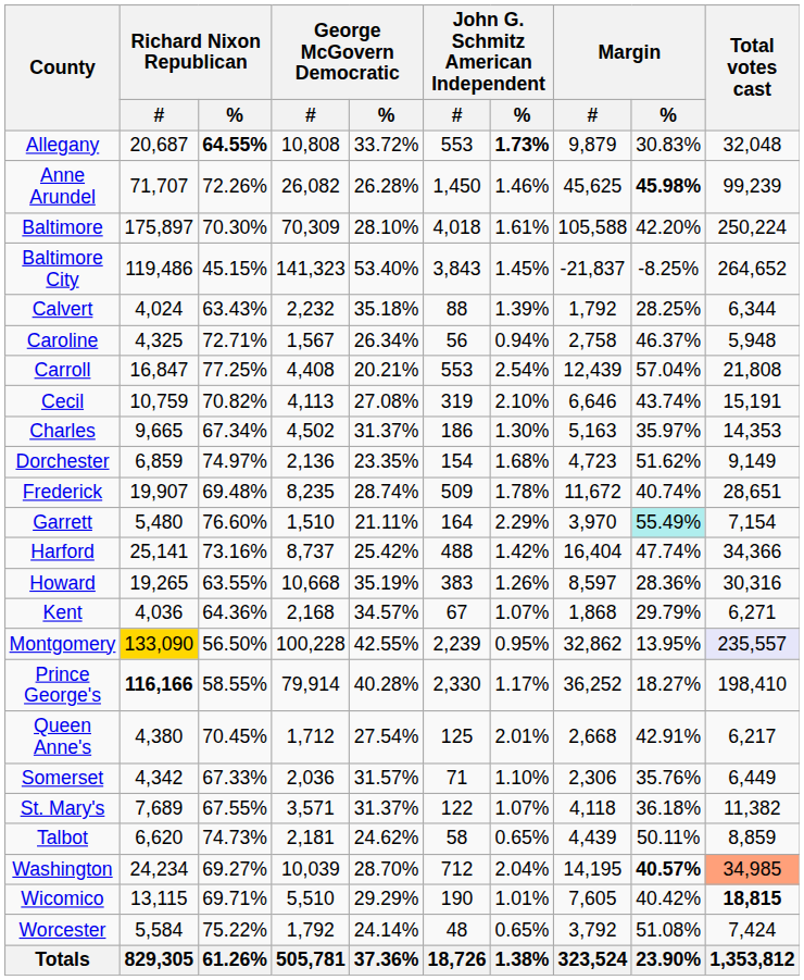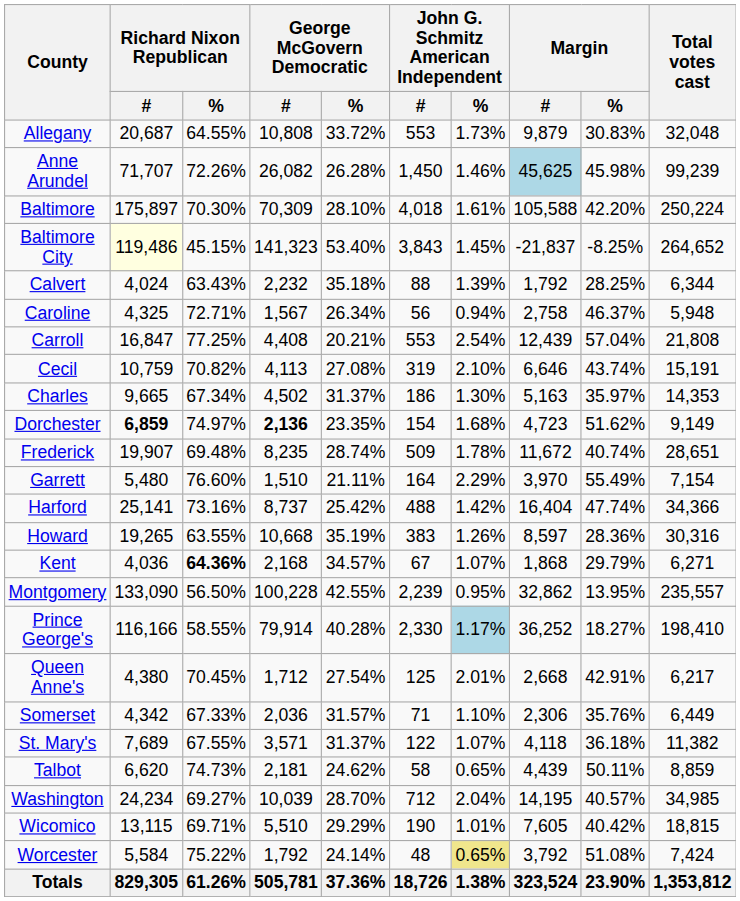Allegany | Richard Nixon Republican / %: bold -> normal
Allegany | John G. Schmitz American Independent / %: bold -> normal
Anne Arundel | Margin / #: no background -> lightblue background
Anne Arundel | Margin / %: bold -> normal
Baltimore City | Richard Nixon Republican / #: no background -> lightyellow background
Dorchester | Richard Nixon Republican / #: normal -> bold
Dorchester | George McGovern Democratic / #: normal -> bold
Garrett | Margin / %: paleturquoise background -> no background
Kent | Richard Nixon Republican / %: normal -> bold
Montgomery | Richard Nixon Republican / #: gold background -> no background
Montgomery | Total votes cast: lavender background -> no background
Prince George's | Richard Nixon Republican / #: bold -> normal
Prince George's | John G. Schmitz American Independent / %: no background -> lightblue background
Washington | Margin / %: bold -> normal
Washington | Total votes cast: lightsalmon background -> no background
Wicomico | Total votes cast: bold -> normal
Worcester | John G. Schmitz American Independent / %: no background -> khaki background
